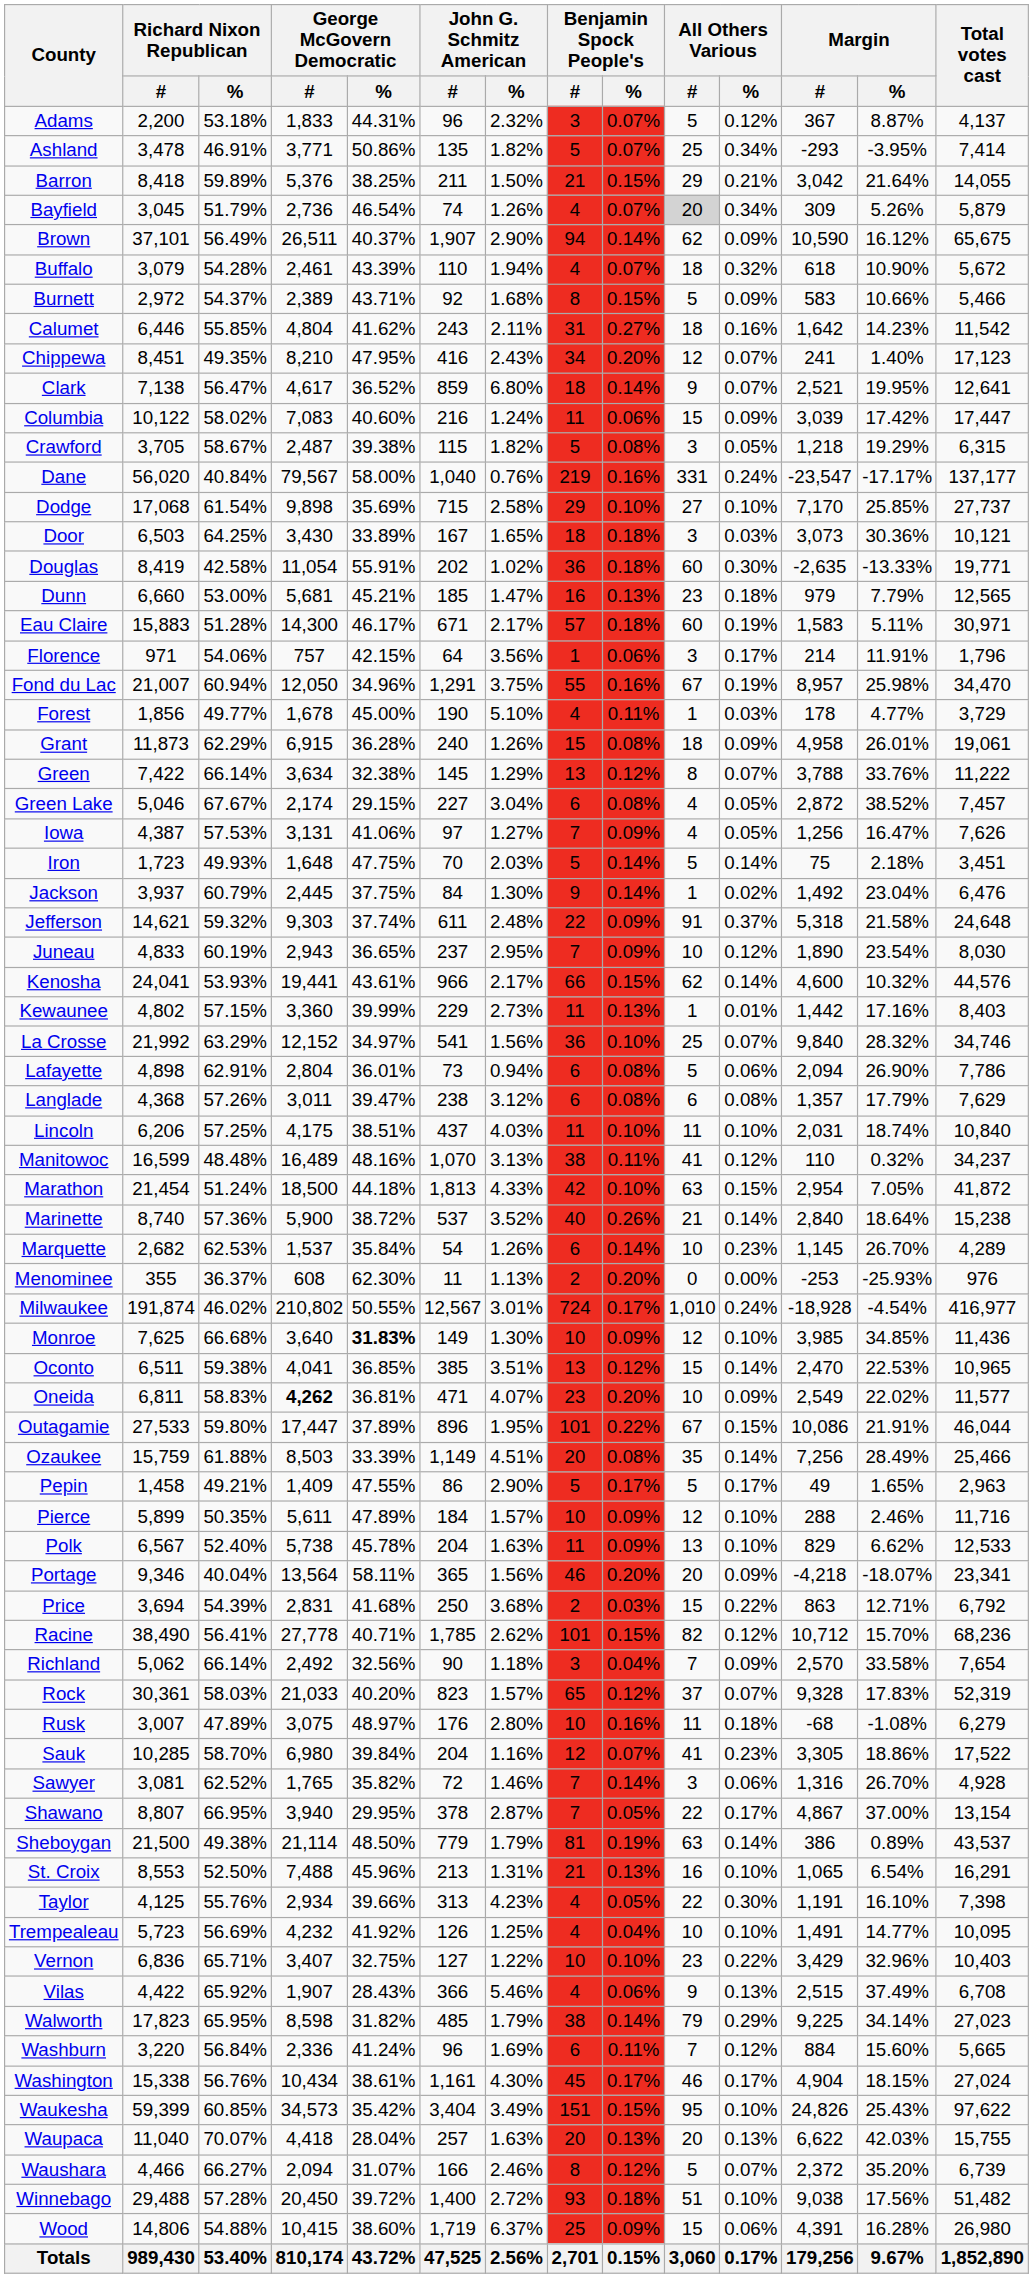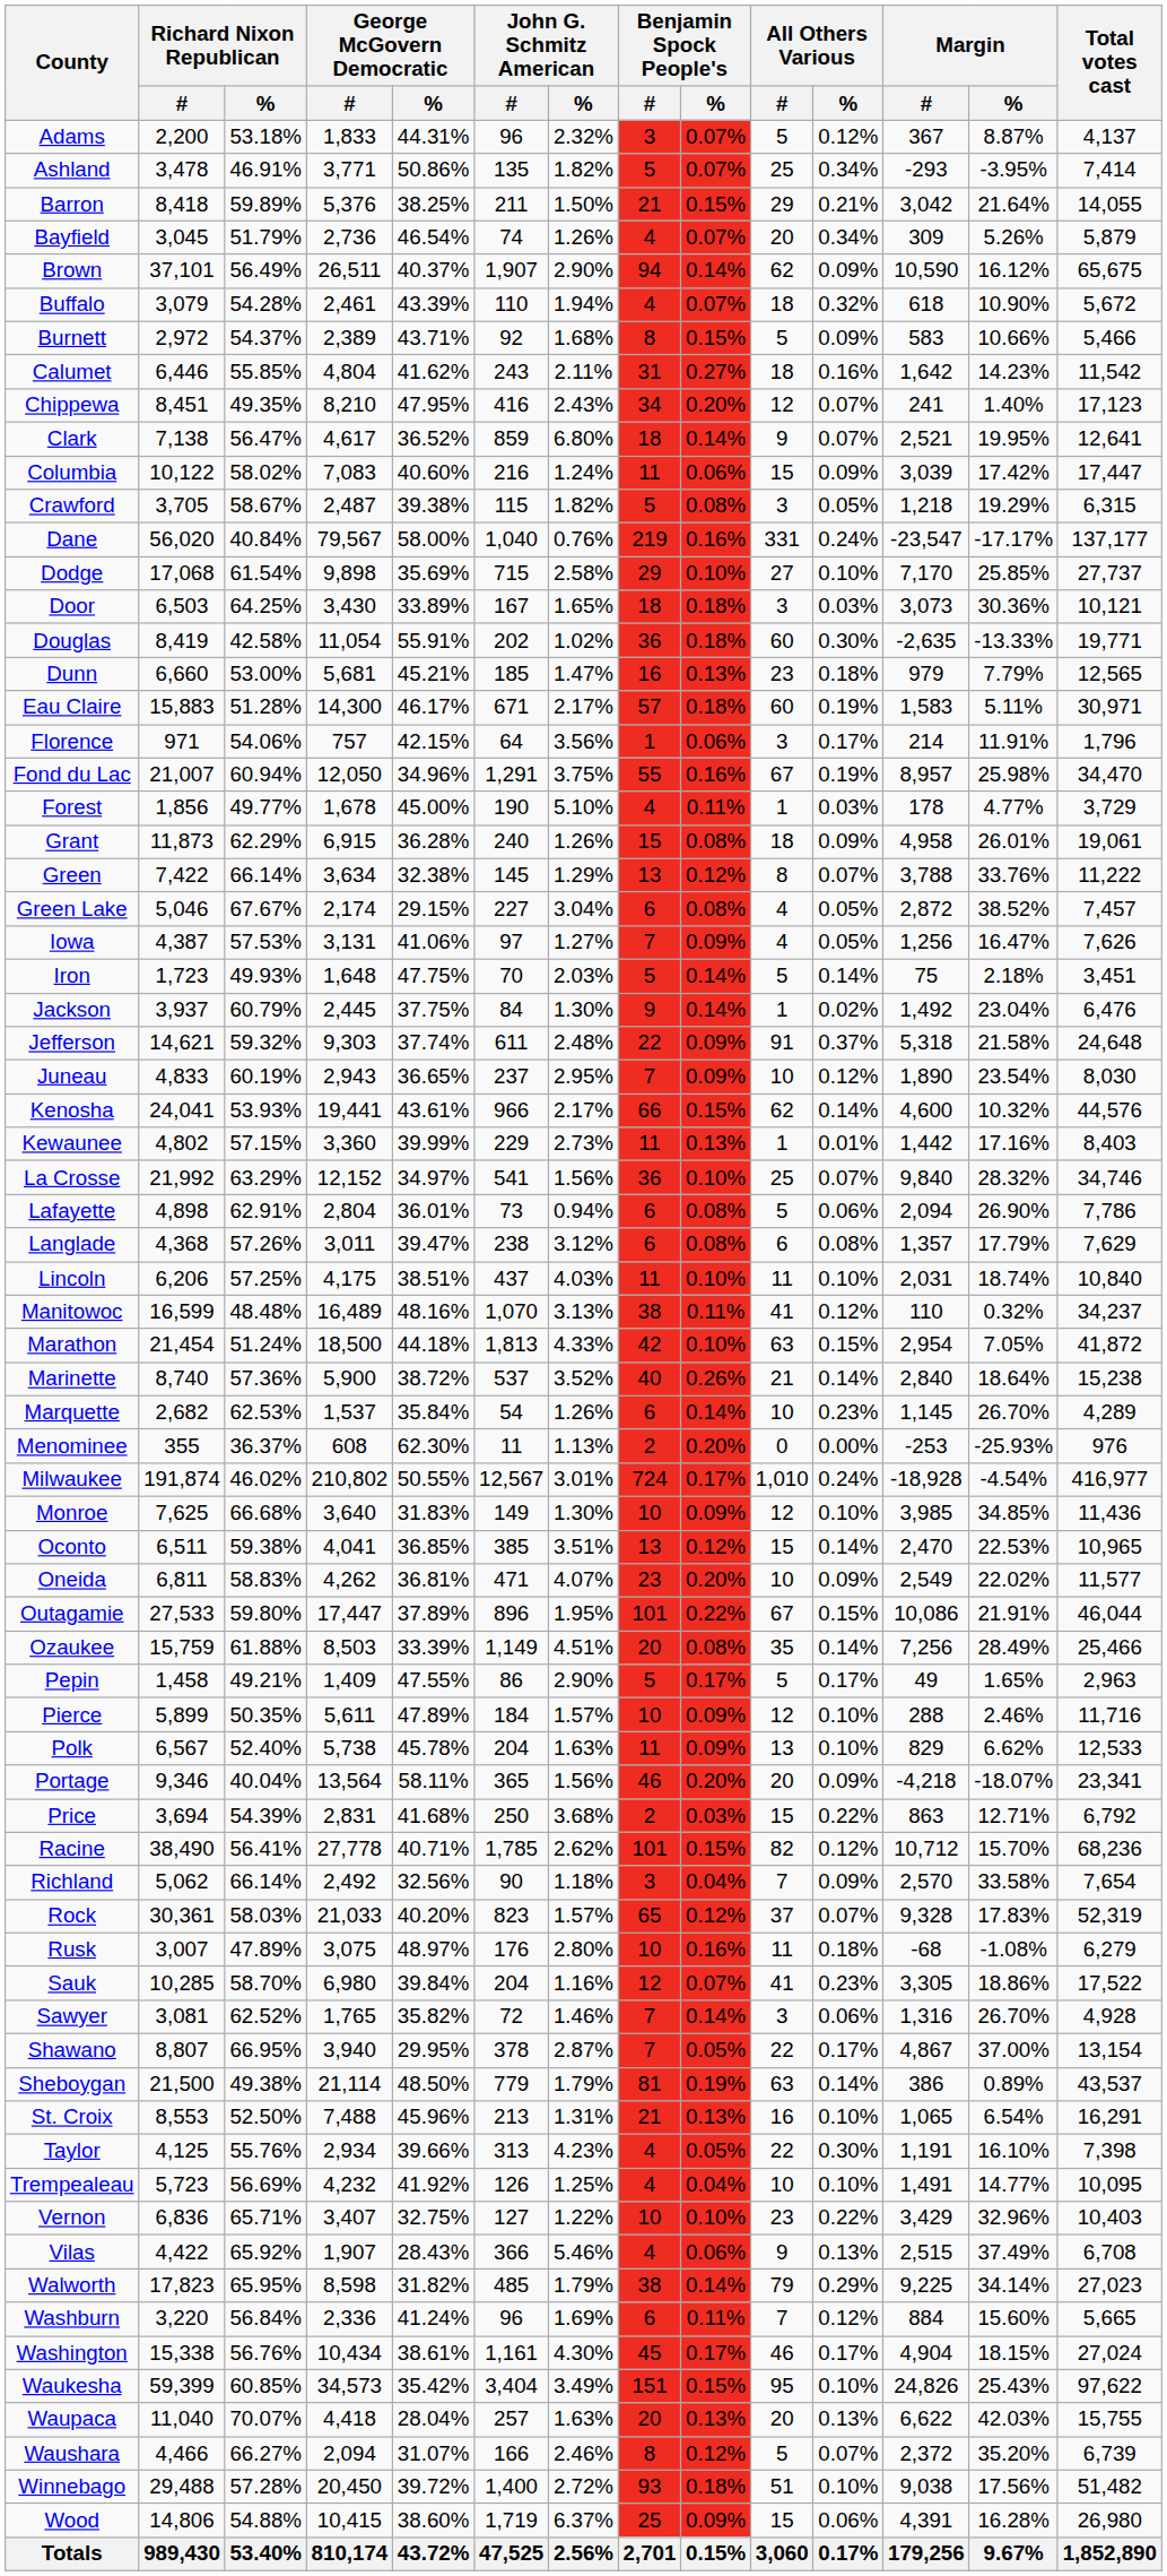Bayfield | All Others Various / #: lightgrey background -> no background
Monroe | George McGovern Democratic / %: bold -> normal
Oneida | George McGovern Democratic / #: bold -> normal
